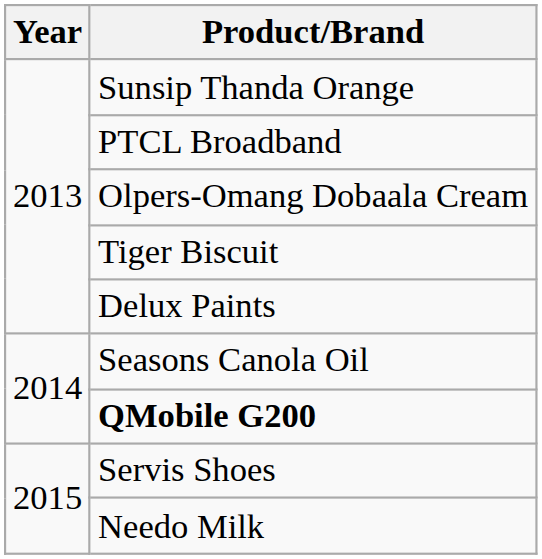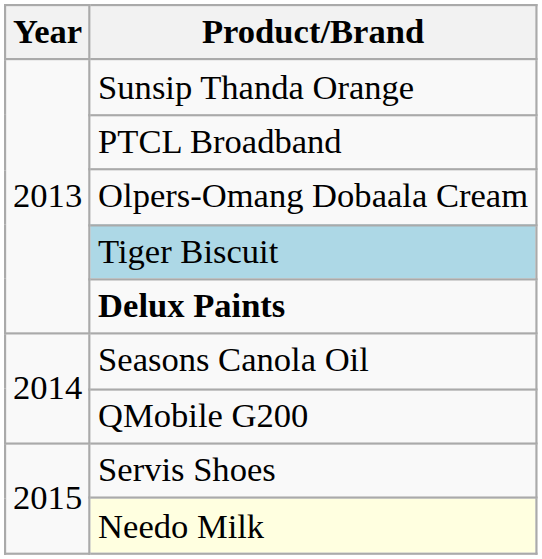Tiger Biscuit | Product/Brand: no background -> lightblue background
Delux Paints | Product/Brand: normal -> bold
QMobile G200 | Product/Brand: bold -> normal
Needo Milk | Product/Brand: no background -> lightyellow background
